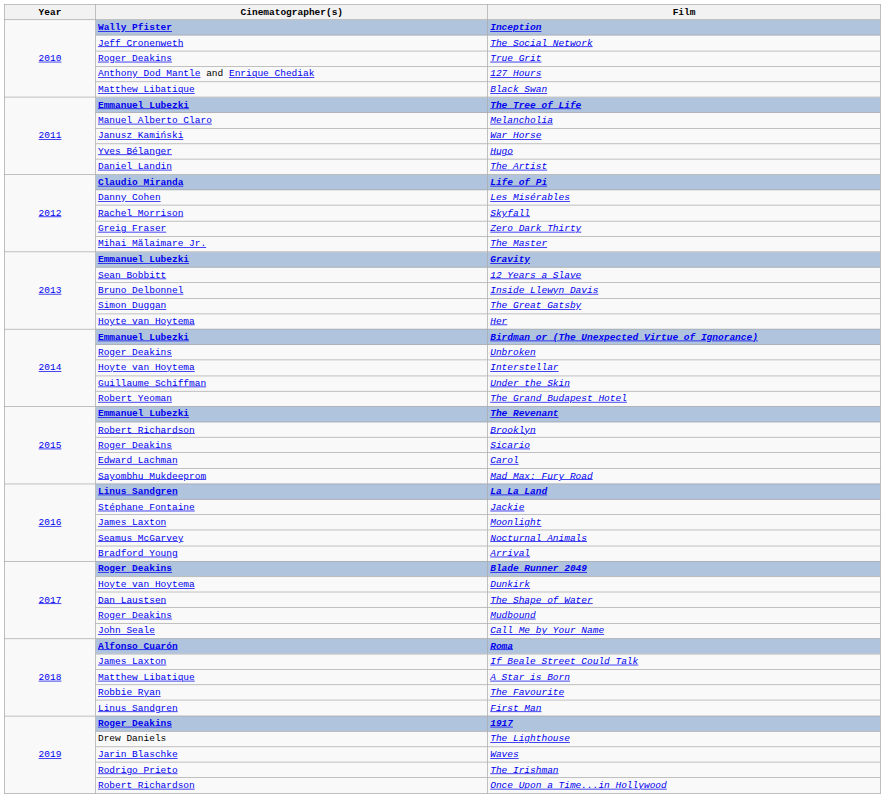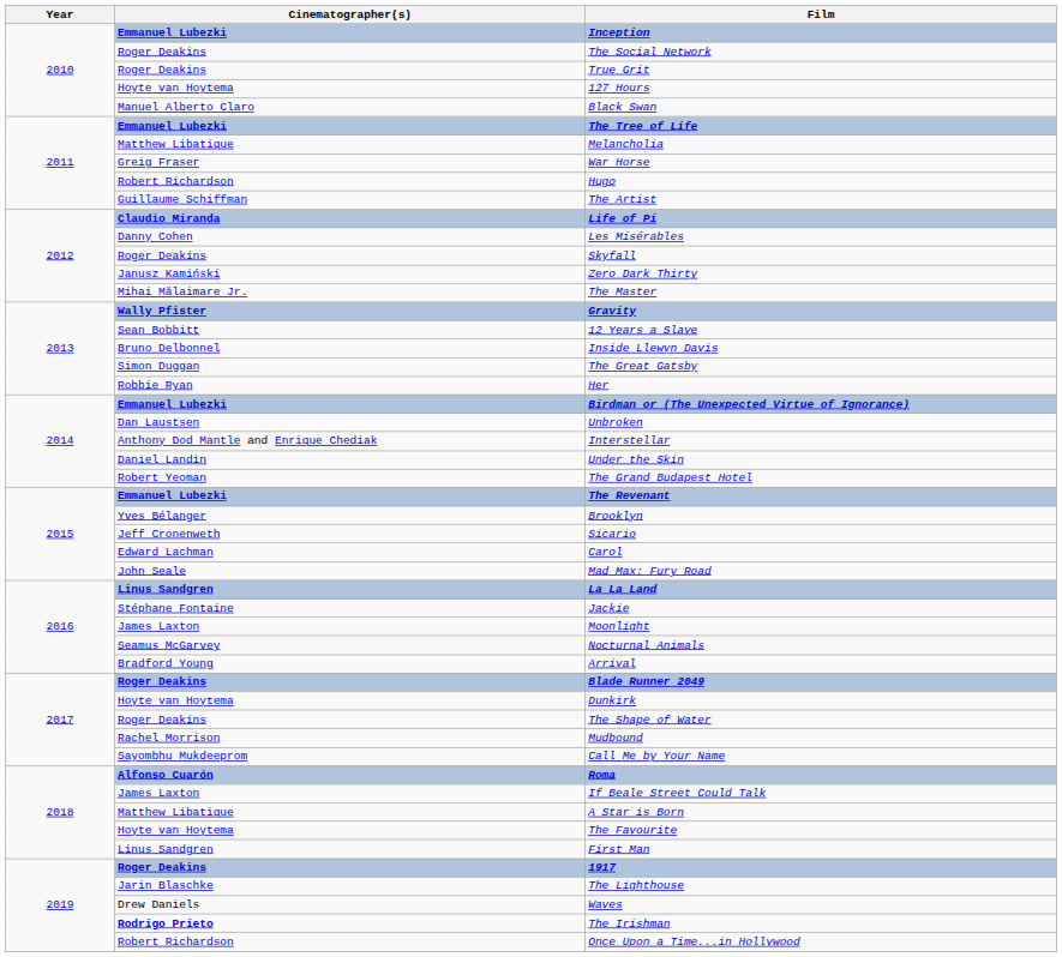Inception | Cinematographer(s): Wally Pfister -> Emmanuel Lubezki
The Social Network | Cinematographer(s): Jeff Cronenweth -> Roger Deakins
127 Hours | Cinematographer(s): Anthony Dod Mantle and Enrique Chediak -> Hoyte van Hoytema
Black Swan | Cinematographer(s): Matthew Libatique -> Manuel Alberto Claro
Melancholia | Cinematographer(s): Manuel Alberto Claro -> Matthew Libatique
War Horse | Cinematographer(s): Janusz Kamiński -> Greig Fraser
Hugo | Cinematographer(s): Yves Bélanger -> Robert Richardson
The Artist | Cinematographer(s): Daniel Landin -> Guillaume Schiffman
Skyfall | Cinematographer(s): Rachel Morrison -> Roger Deakins
Zero Dark Thirty | Cinematographer(s): Greig Fraser -> Janusz Kamiński
Gravity | Cinematographer(s): Emmanuel Lubezki -> Wally Pfister
Her | Cinematographer(s): Hoyte van Hoytema -> Robbie Ryan
Unbroken | Cinematographer(s): Roger Deakins -> Dan Laustsen
Interstellar | Cinematographer(s): Hoyte van Hoytema -> Anthony Dod Mantle and Enrique Chediak
Under the Skin | Cinematographer(s): Guillaume Schiffman -> Daniel Landin
Brooklyn | Cinematographer(s): Robert Richardson -> Yves Bélanger
Sicario | Cinematographer(s): Roger Deakins -> Jeff Cronenweth
Mad Max: Fury Road | Cinematographer(s): Sayombhu Mukdeeprom -> John Seale
The Shape of Water | Cinematographer(s): Dan Laustsen -> Roger Deakins
Mudbound | Cinematographer(s): Roger Deakins -> Rachel Morrison
Call Me by Your Name | Cinematographer(s): John Seale -> Sayombhu Mukdeeprom
The Favourite | Cinematographer(s): Robbie Ryan -> Hoyte van Hoytema
The Lighthouse | Cinematographer(s): Drew Daniels -> Jarin Blaschke
Waves | Cinematographer(s): Jarin Blaschke -> Drew Daniels
The Irishman | Cinematographer(s): normal -> bold
